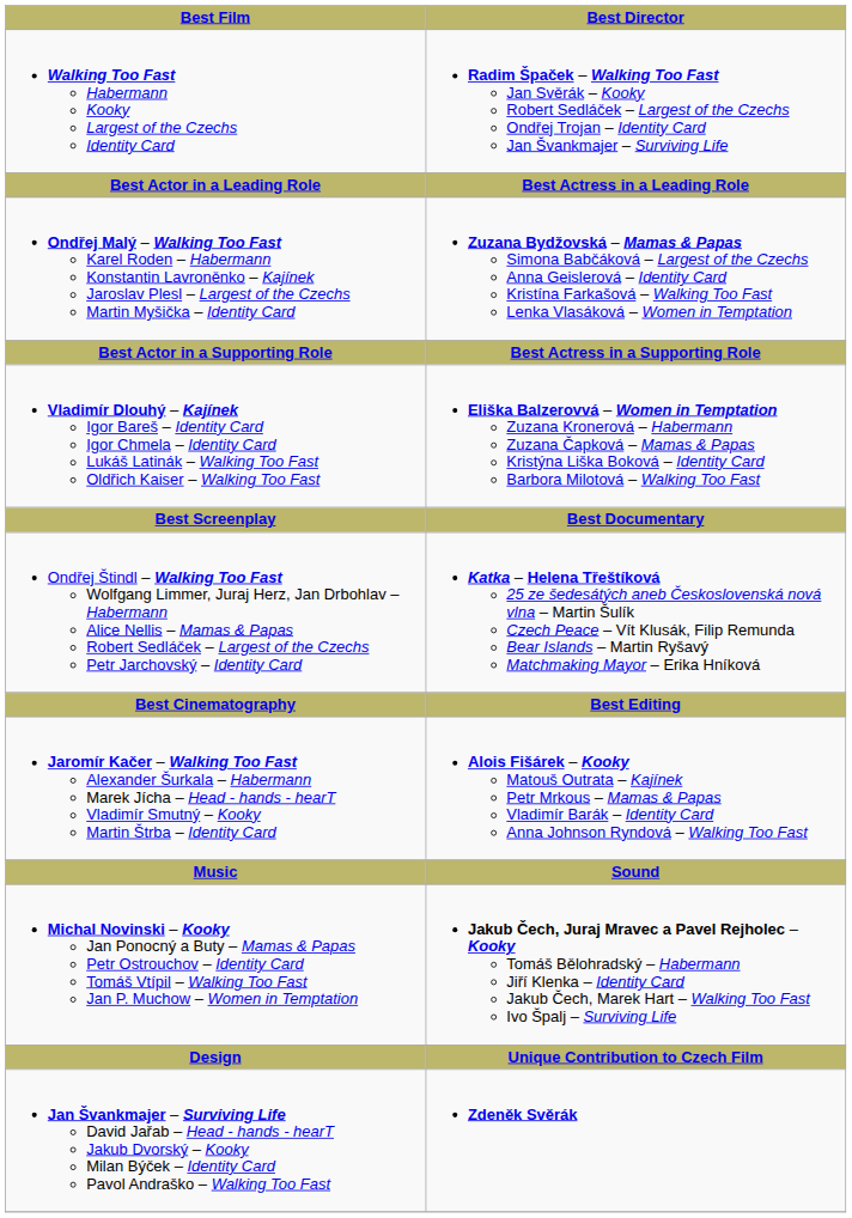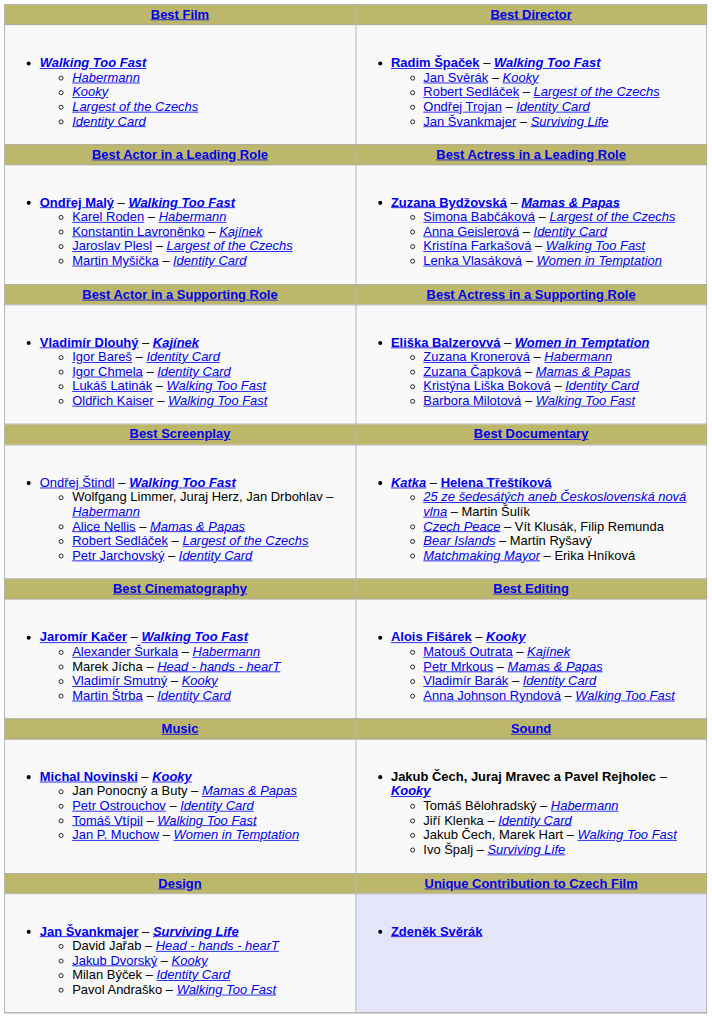row 14 | Best Director: no background -> lavender background
